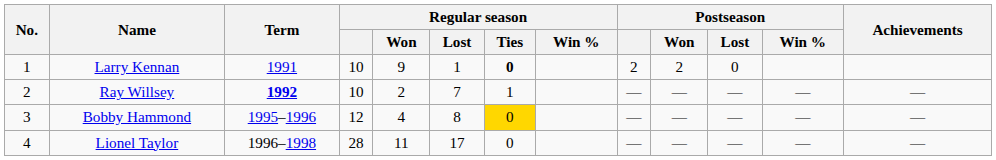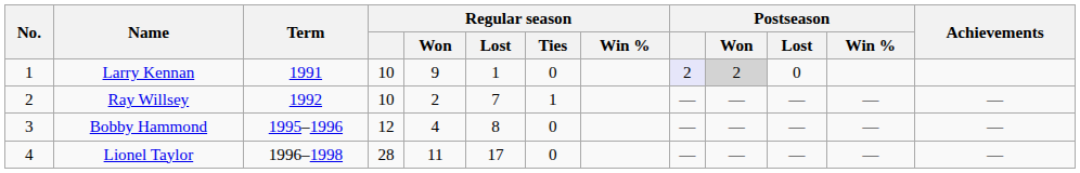Larry Kennan | Regular season / Ties: bold -> normal
Larry Kennan | Postseason: no background -> lavender background
Larry Kennan | Postseason / Won: no background -> lightgrey background
Ray Willsey | Term: bold -> normal
Bobby Hammond | Regular season / Ties: gold background -> no background
